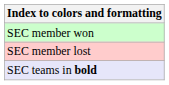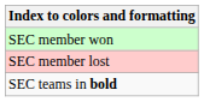row 4 | column 1: lavender background -> no background
